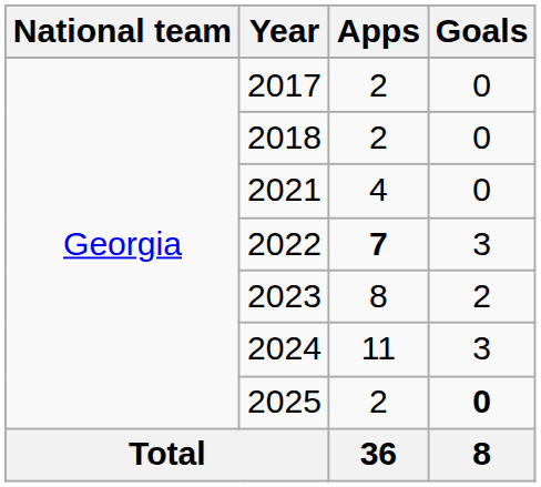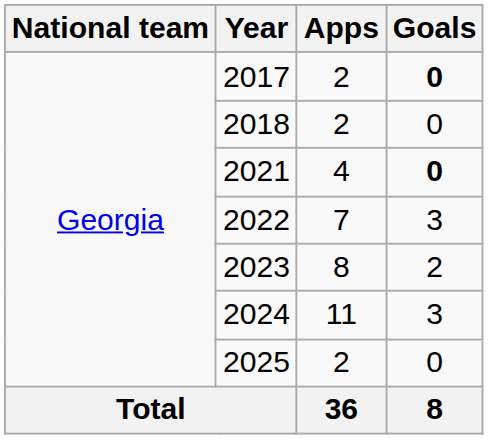2017 | Goals: normal -> bold
2021 | Goals: normal -> bold
2022 | Apps: bold -> normal
2025 | Goals: bold -> normal
